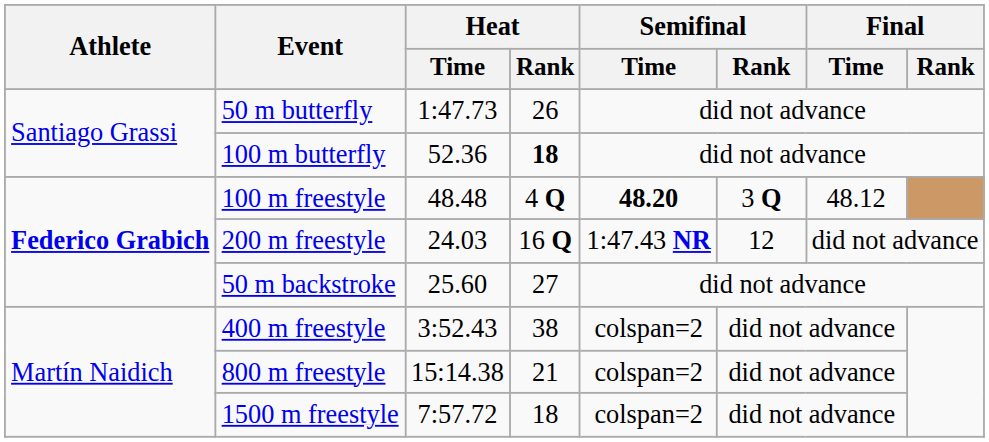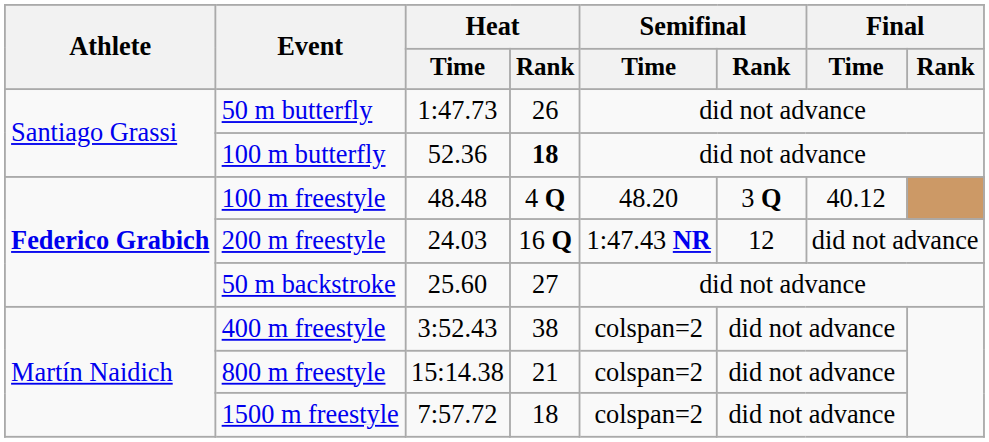100 m freestyle | Semifinal / Time: bold -> normal
100 m freestyle | Final / Time: 48.12 -> 40.12
